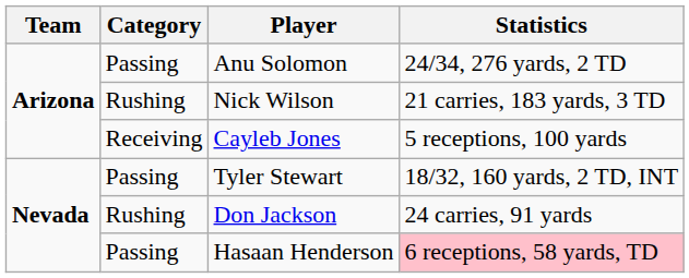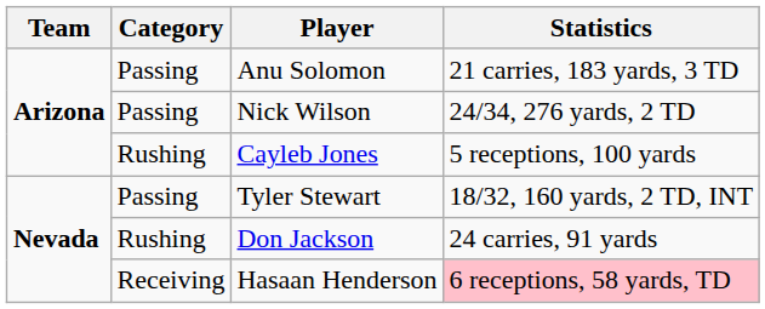Anu Solomon | Statistics: 24/34, 276 yards, 2 TD -> 21 carries, 183 yards, 3 TD
Nick Wilson | Category: Rushing -> Passing
Nick Wilson | Statistics: 21 carries, 183 yards, 3 TD -> 24/34, 276 yards, 2 TD
Cayleb Jones | Category: Receiving -> Rushing
Hasaan Henderson | Category: Passing -> Receiving
